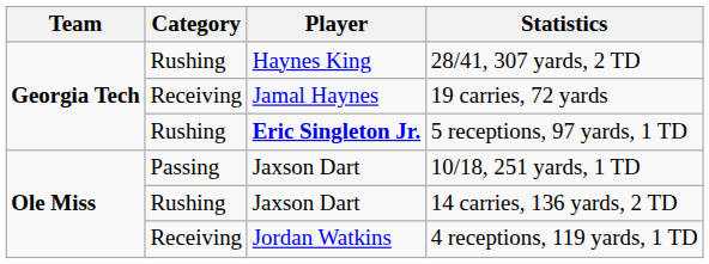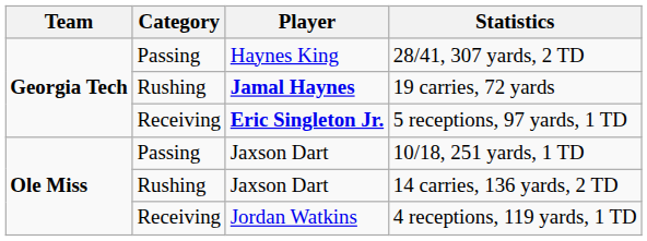28/41, 307 yards, 2 TD | Category: Rushing -> Passing
19 carries, 72 yards | Category: Receiving -> Rushing
19 carries, 72 yards | Player: normal -> bold
5 receptions, 97 yards, 1 TD | Category: Rushing -> Receiving
